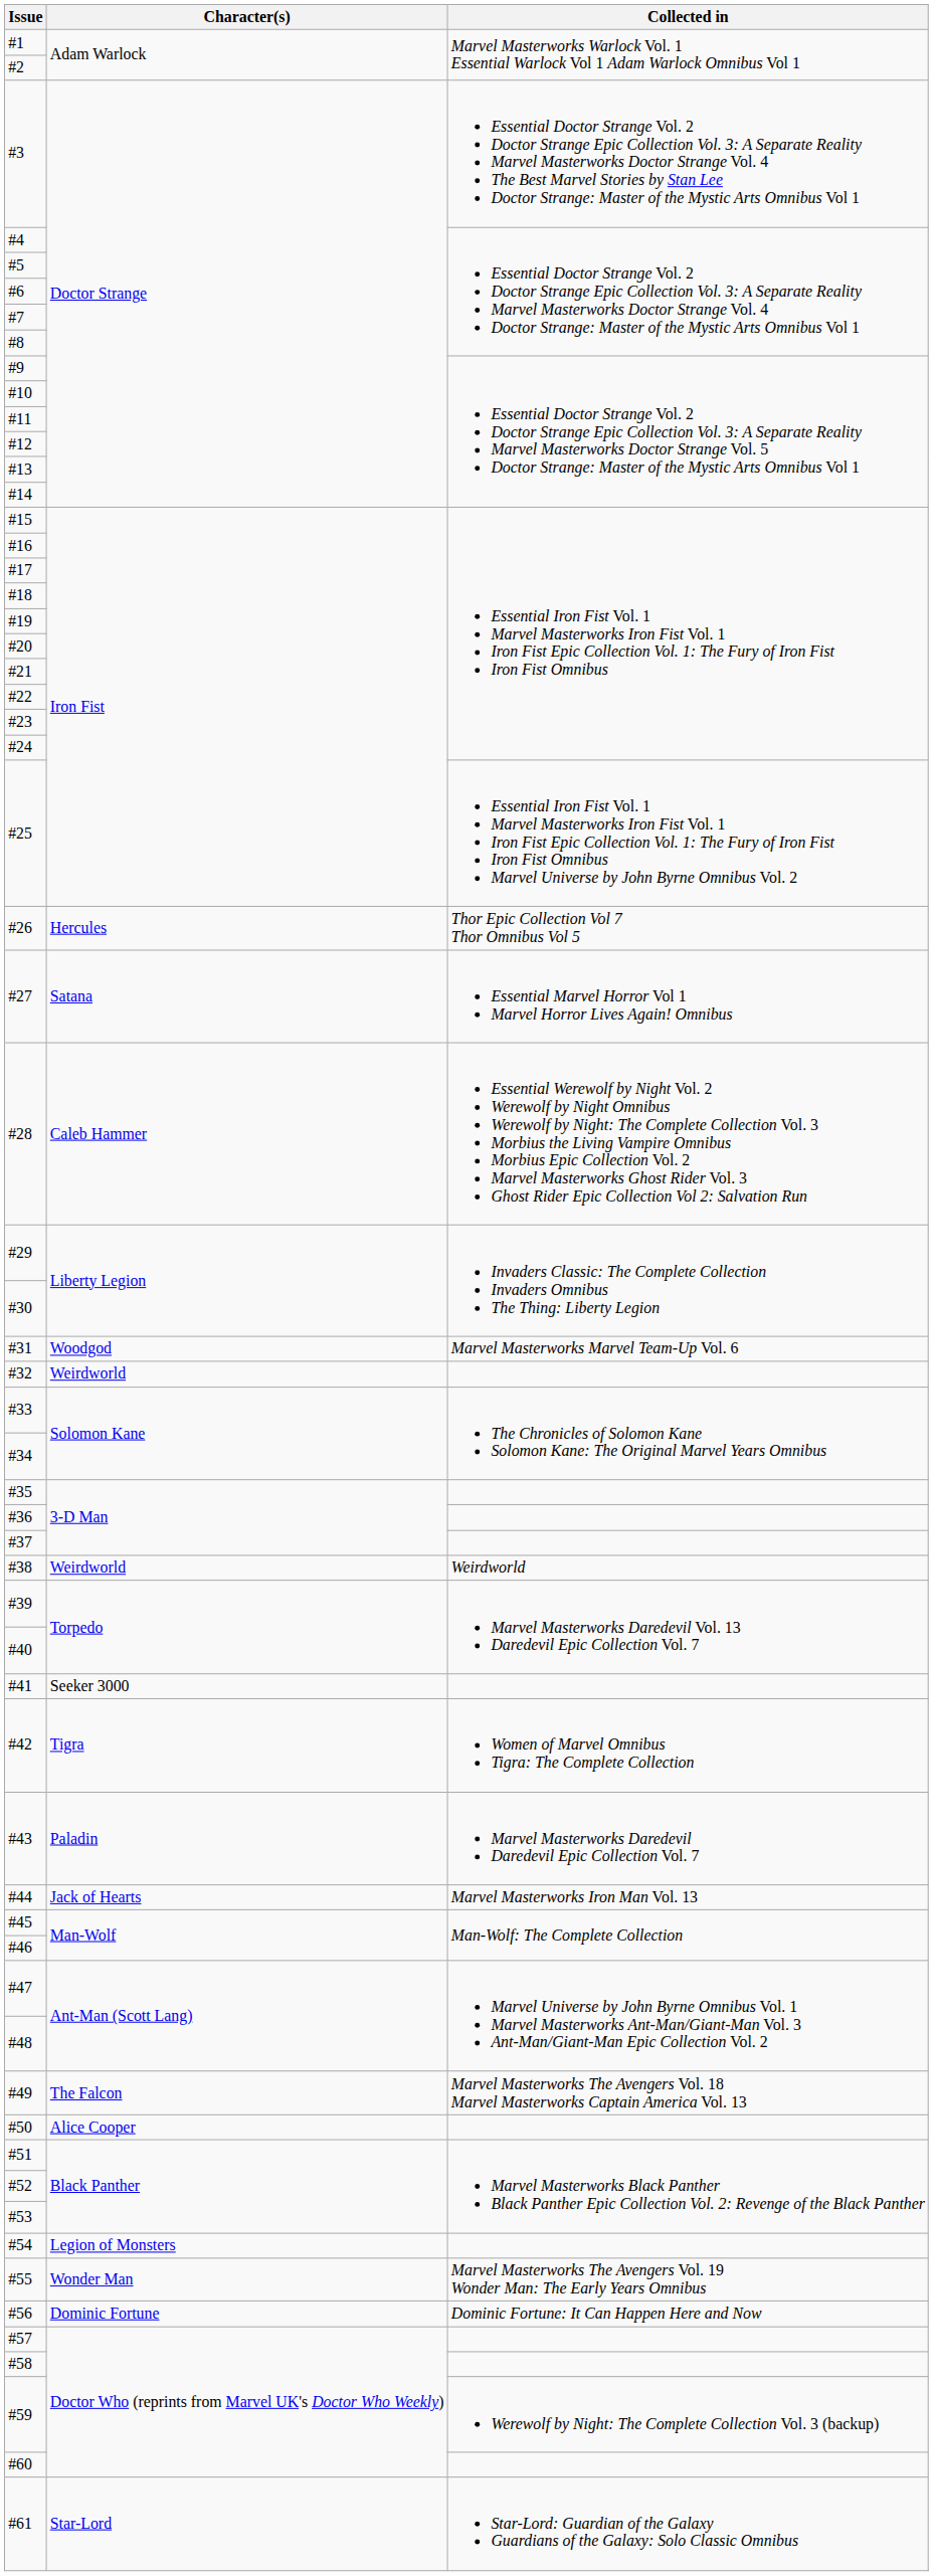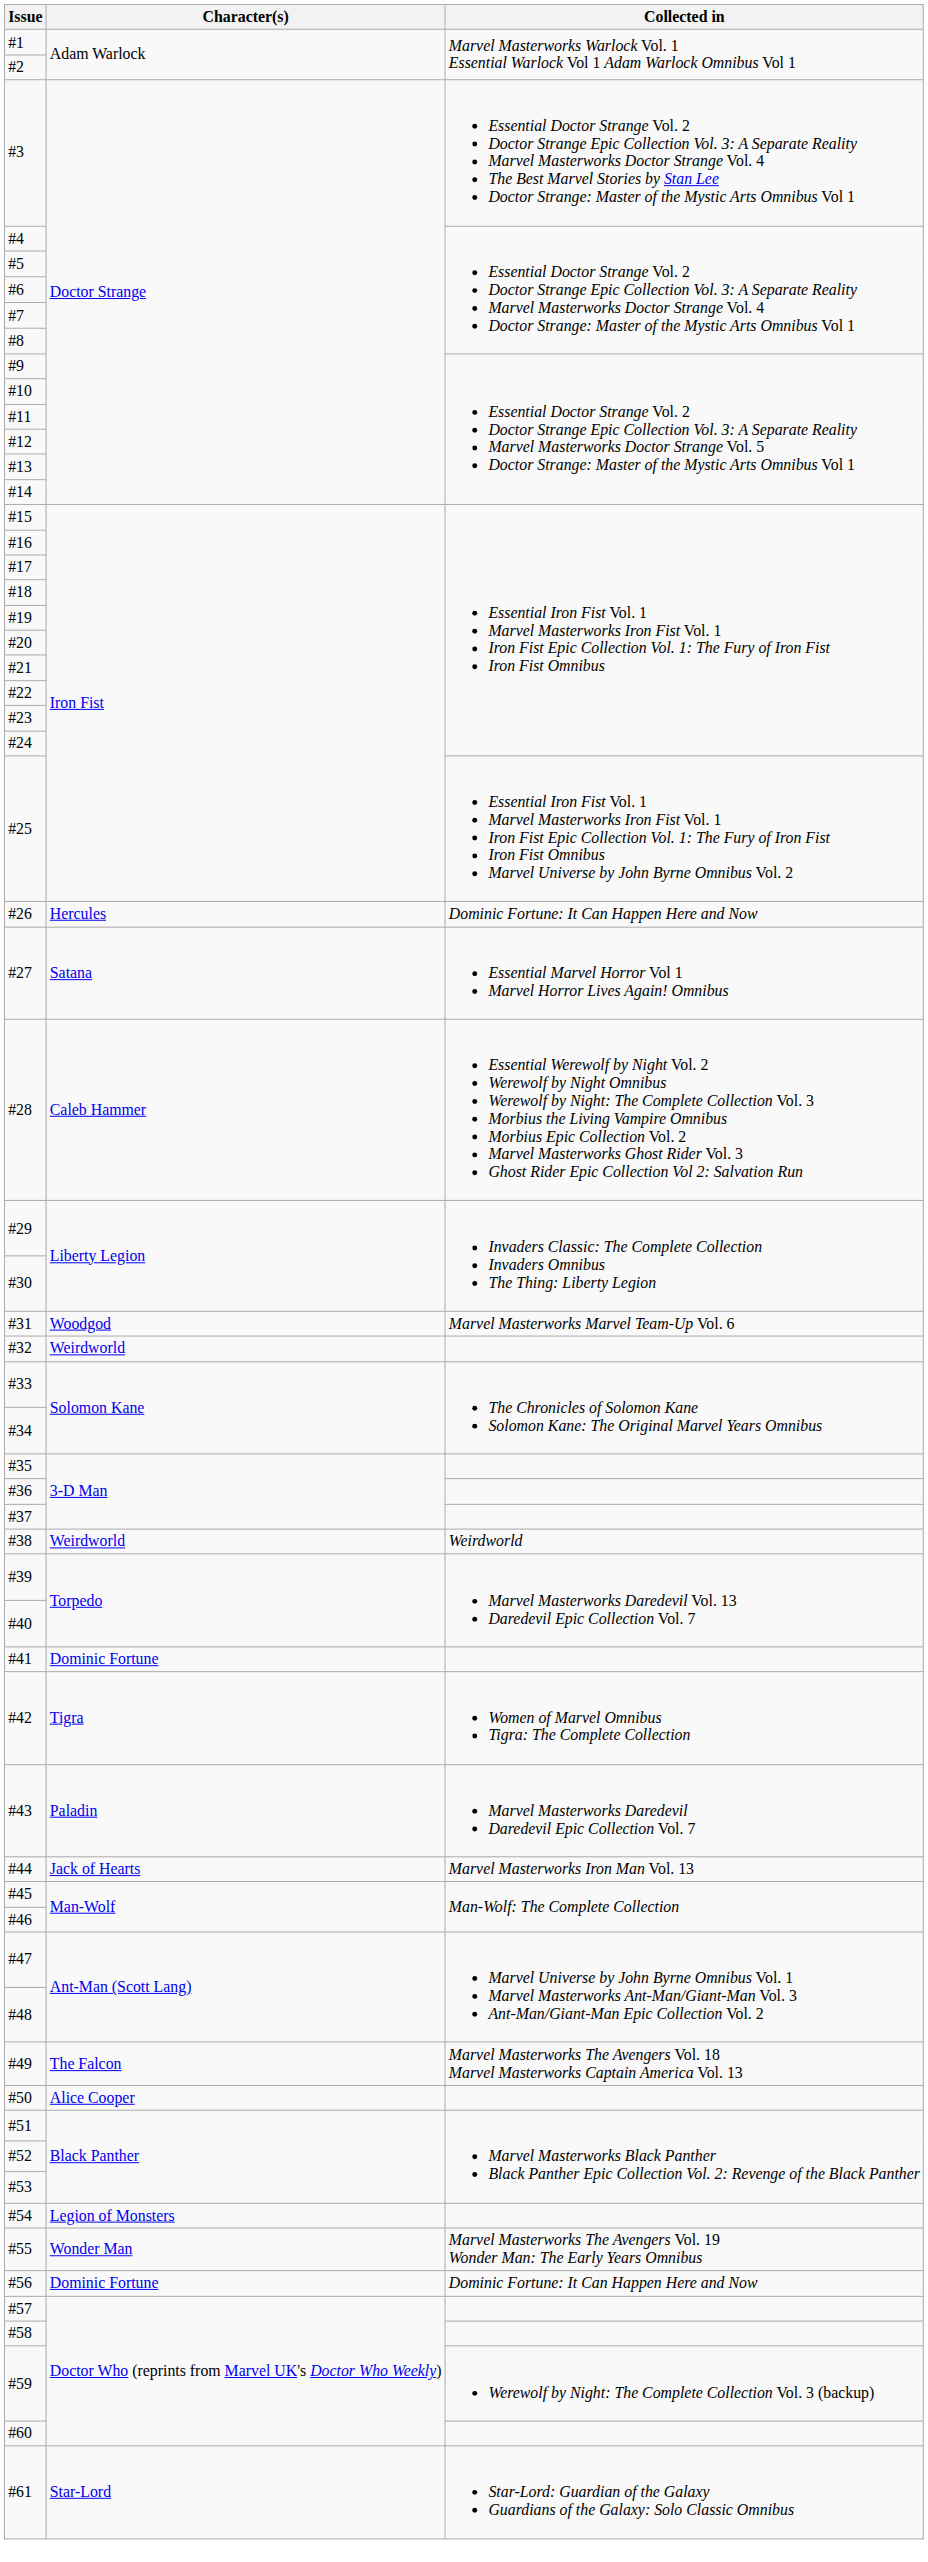#26 | Collected in: Thor Epic Collection Vol 7 Thor Omnibus Vol 5 -> Dominic Fortune: It Can Happen Here and Now
#41 | Character(s): Seeker 3000 -> Dominic Fortune
